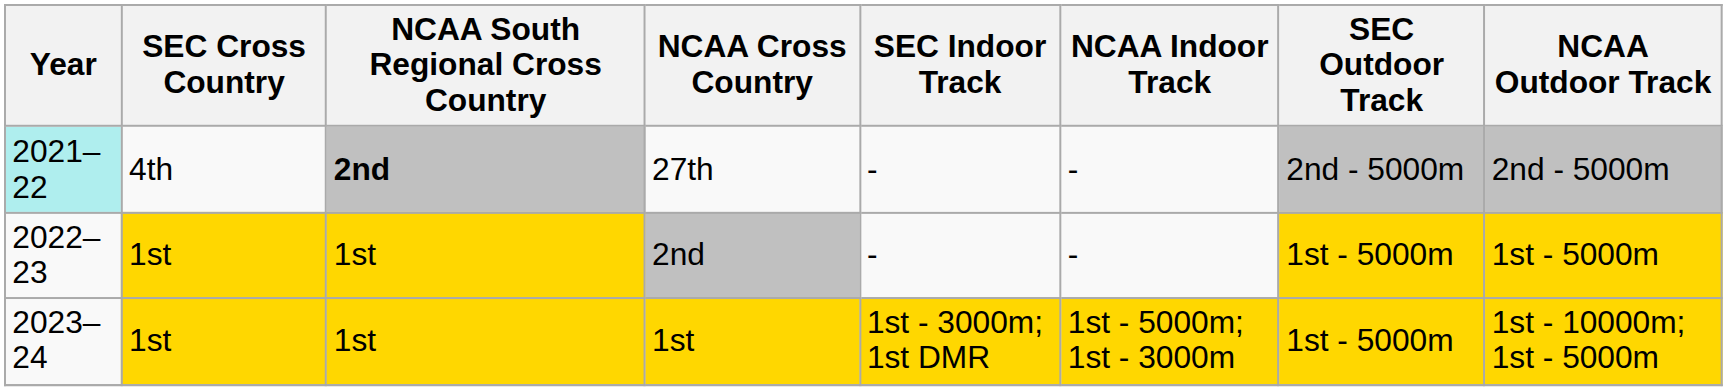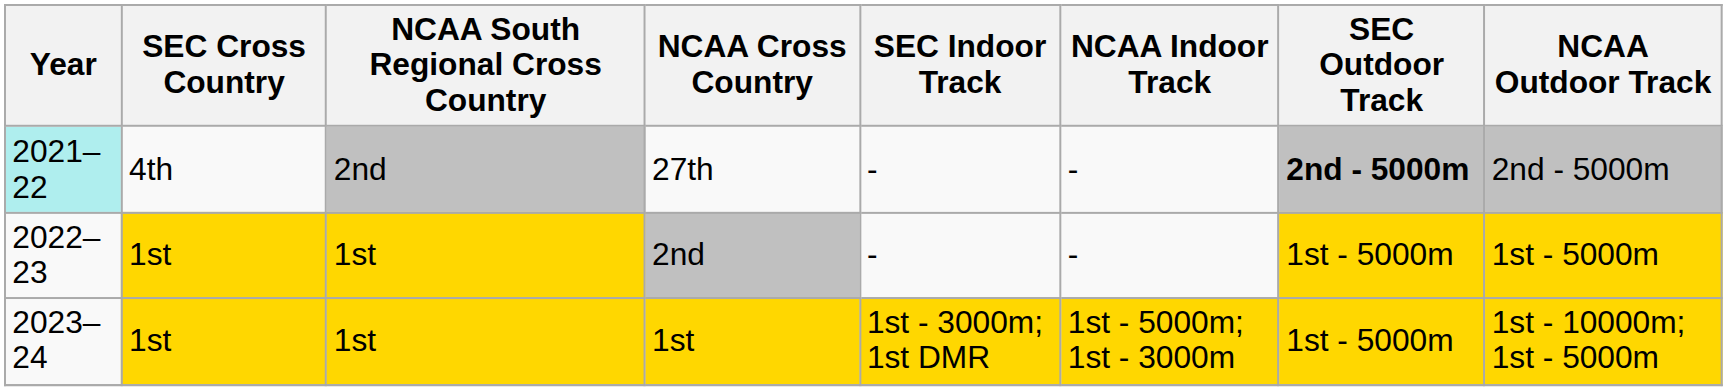27th | NCAA South Regional Cross Country: bold -> normal
27th | SEC Outdoor Track: normal -> bold
